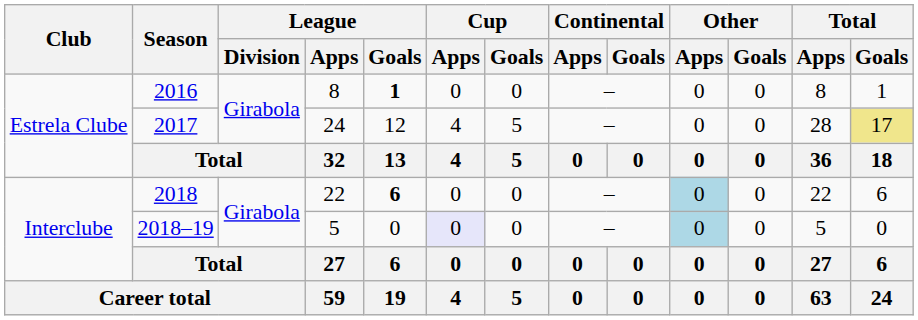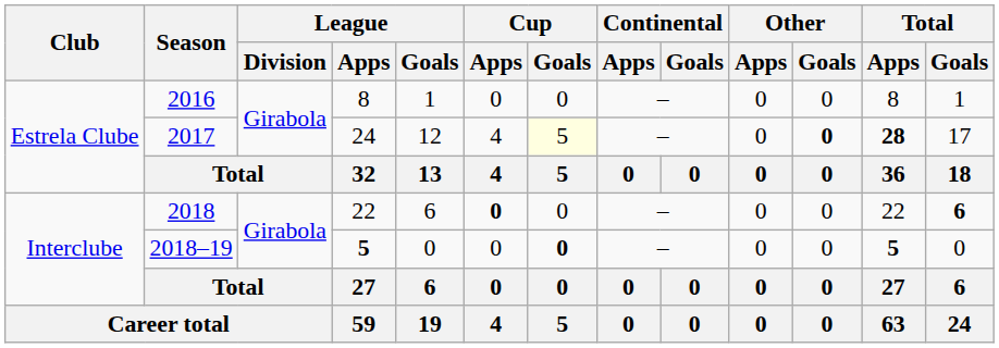2016 | League / Goals: bold -> normal
2017 | Cup / Goals: no background -> lightyellow background
2017 | Other / Goals: normal -> bold
2017 | Total / Apps: normal -> bold
2017 | Total / Goals: khaki background -> no background
2018 | League / Goals: bold -> normal
2018 | Cup / Apps: normal -> bold
2018 | Other / Apps: lightblue background -> no background
2018 | Total / Goals: normal -> bold
2018–19 | League / Apps: normal -> bold
2018–19 | Cup / Apps: lavender background -> no background
2018–19 | Cup / Goals: normal -> bold
2018–19 | Other / Apps: lightblue background -> no background
2018–19 | Total / Apps: normal -> bold
